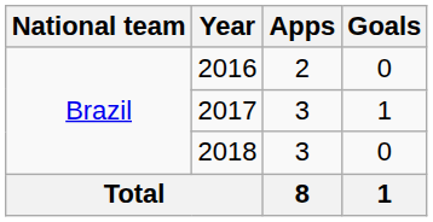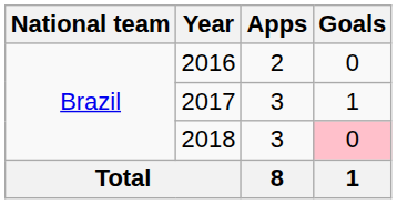2018 | Goals: no background -> pink background
